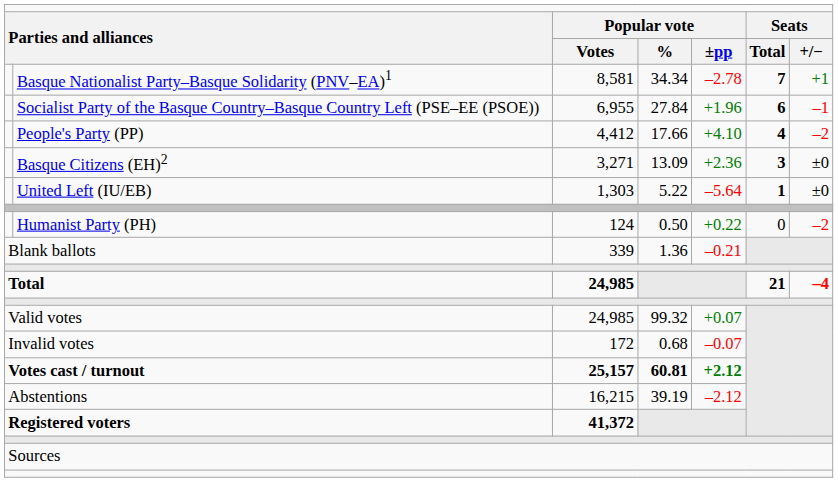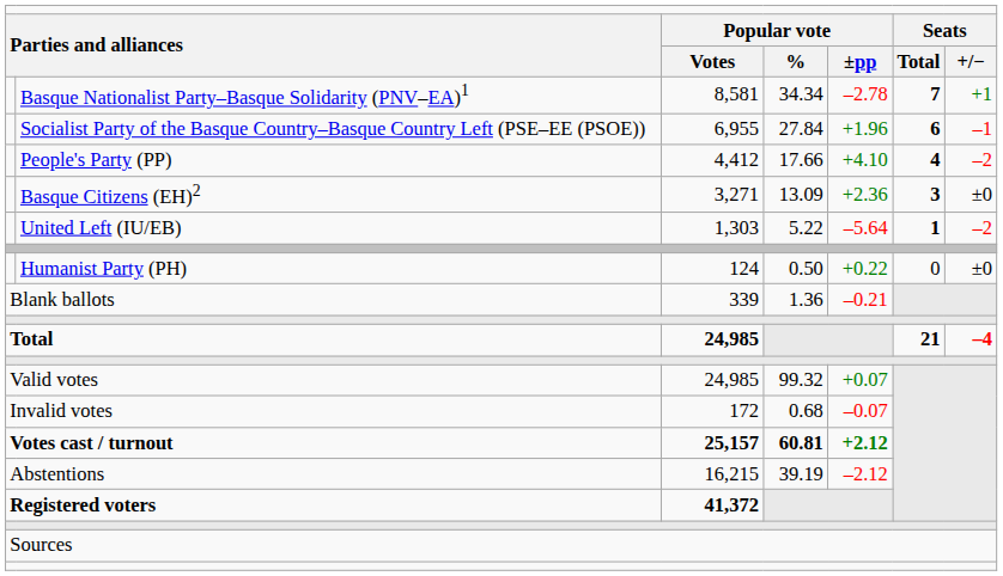United Left (IU/EB) | column 7: ±0 -> –2
Humanist Party (PH) | column 7: –2 -> ±0
